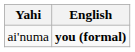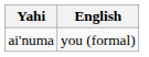ai'numa | English: bold -> normal
